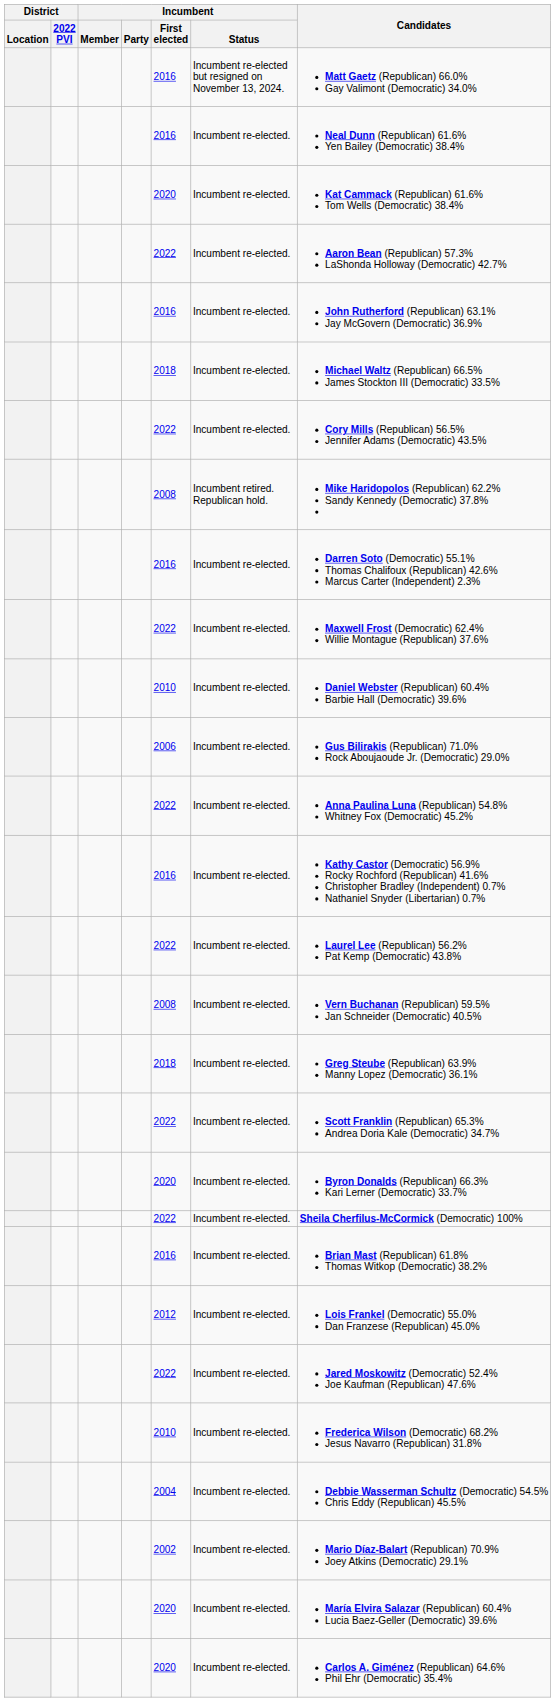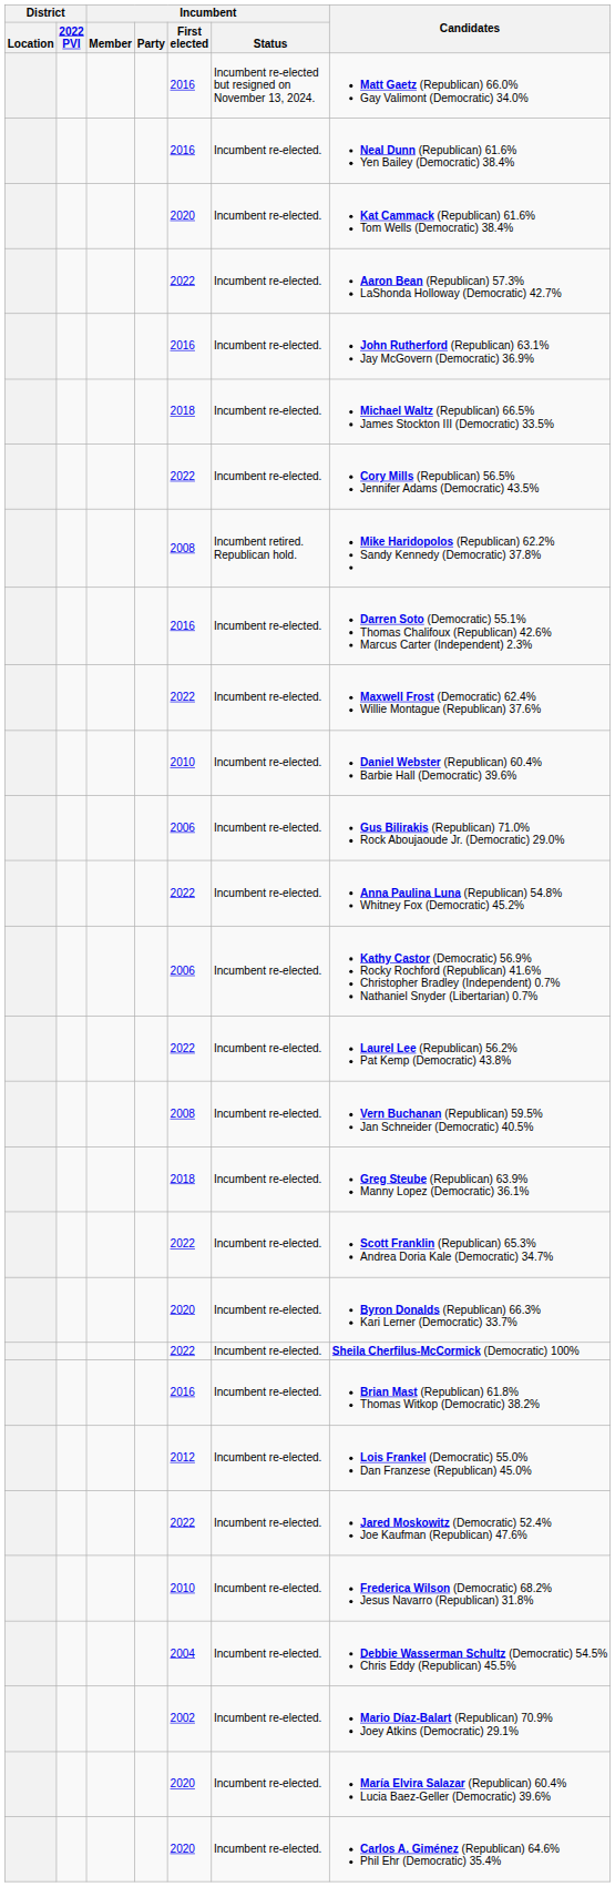row 16 | Incumbent / First elected: 2016 -> 2006
